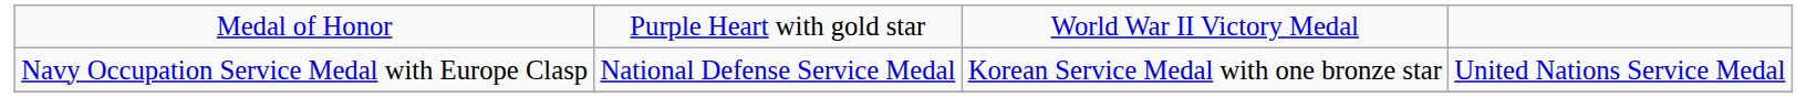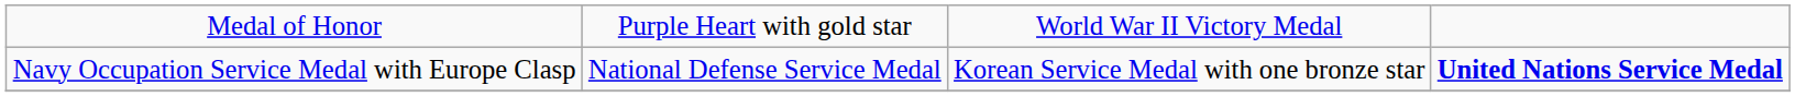Navy Occupation Service Medal with Europe Clasp | column 4: normal -> bold
